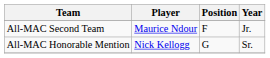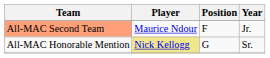row 2 | Team: no background -> lightsalmon background
row 3 | Player: no background -> khaki background
